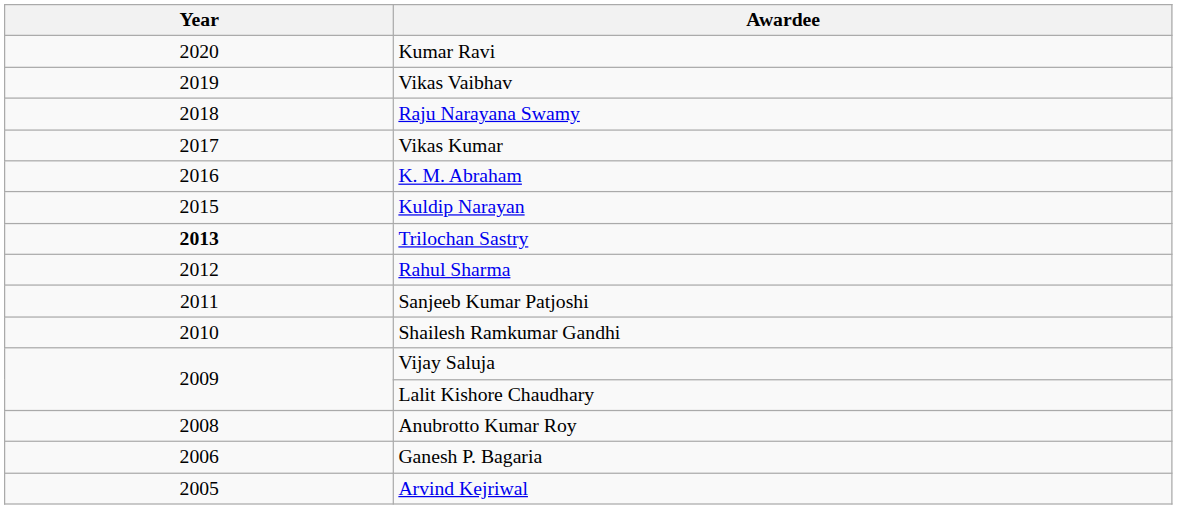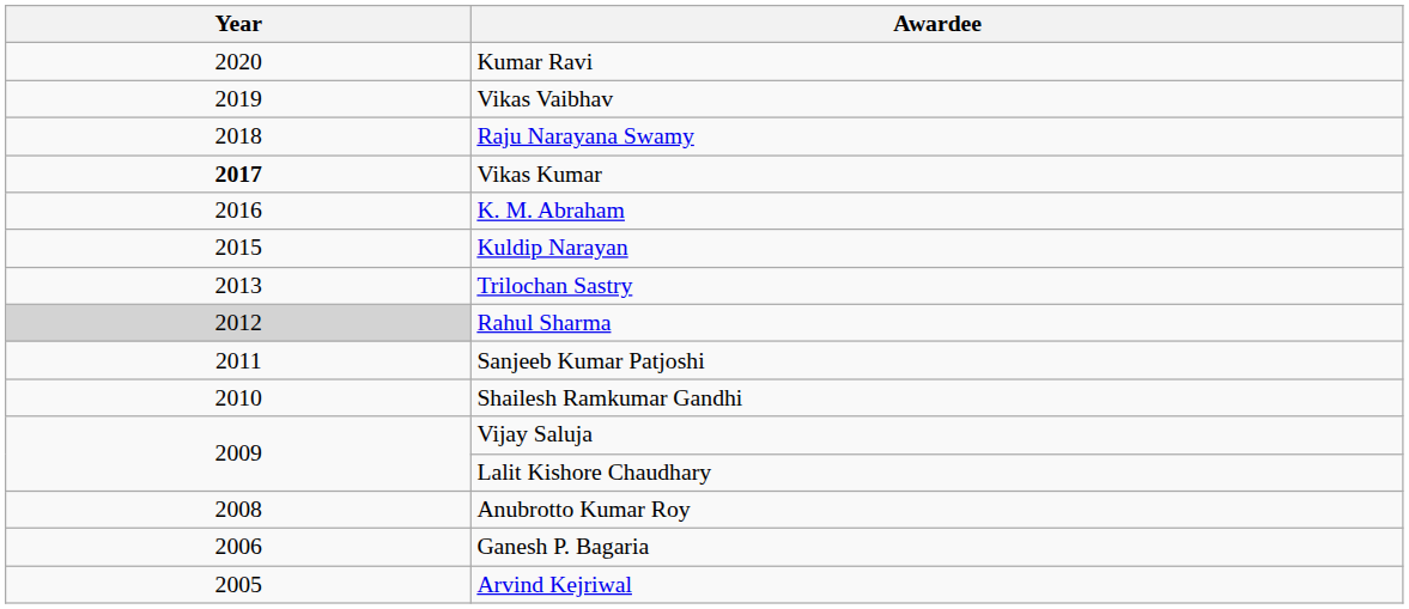Vikas Kumar | Year: normal -> bold
Trilochan Sastry | Year: bold -> normal
Rahul Sharma | Year: no background -> lightgrey background
